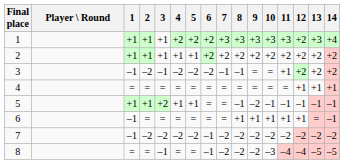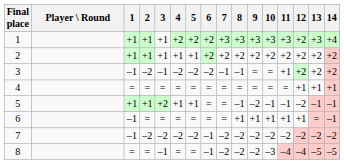row 6 | 12: –1 -> –2
